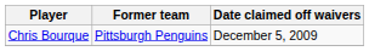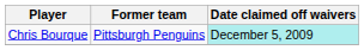Chris Bourque | Date claimed off waivers: no background -> paleturquoise background
